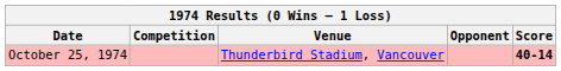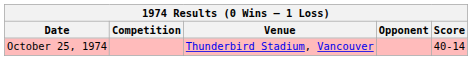October 25, 1974 | Score: bold -> normal
